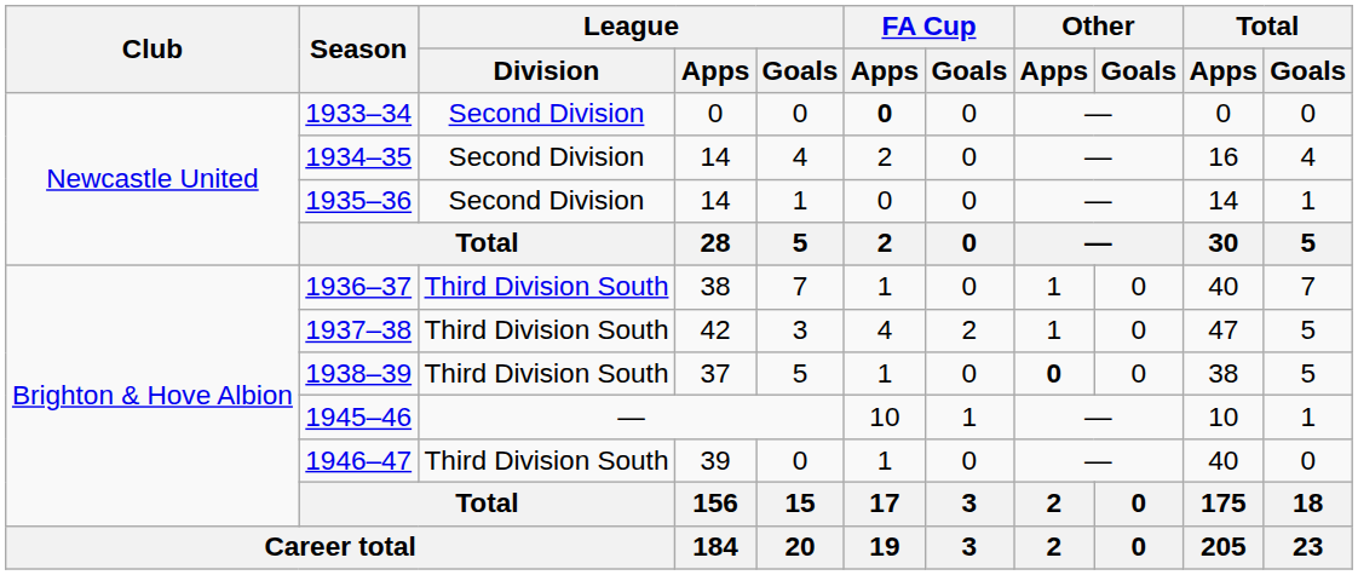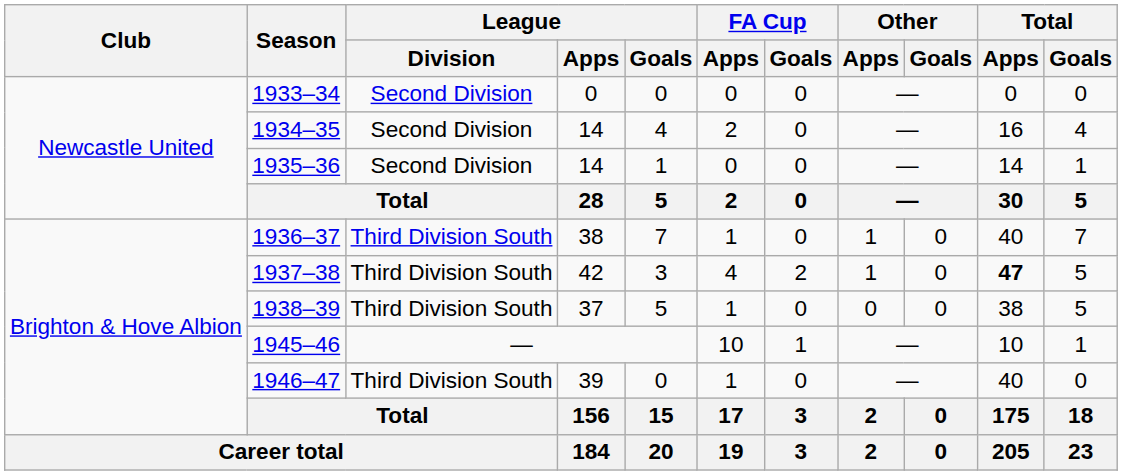1933–34 | FA Cup / Apps: bold -> normal
1937–38 | Total / Apps: normal -> bold
1938–39 | Other / Apps: bold -> normal
